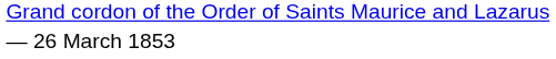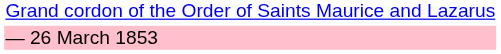— 26 March 1853 | column 1: no background -> pink background
